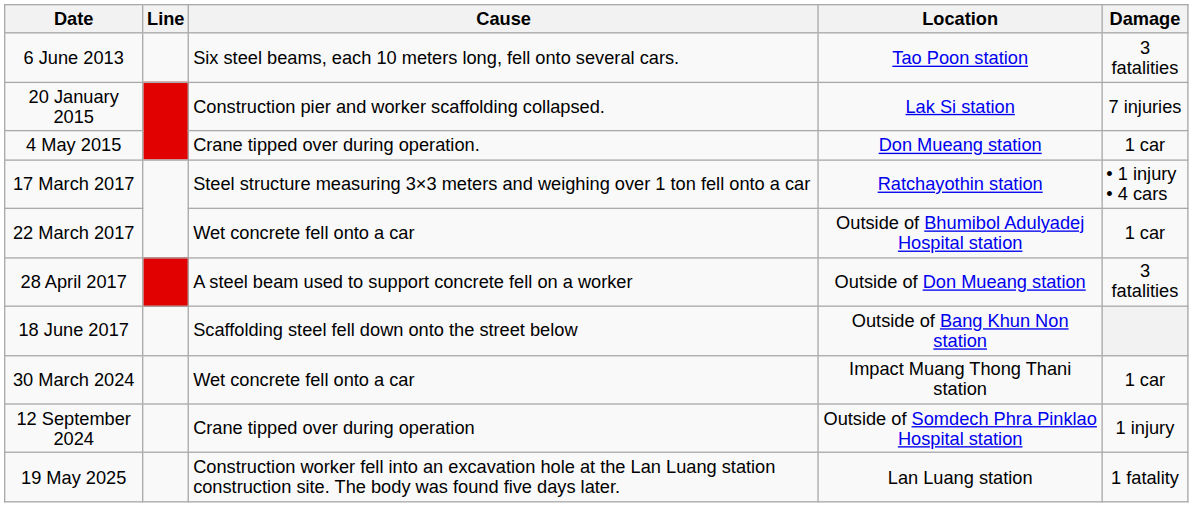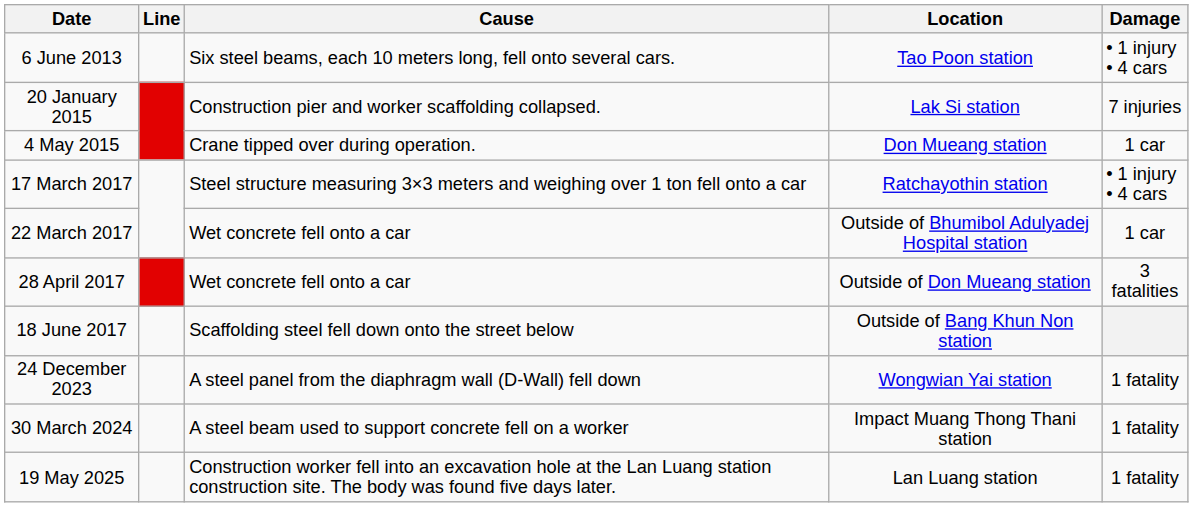6 June 2013 | Damage: 3 fatalities -> • 1 injury • 4 cars
28 April 2017 | Cause: A steel beam used to support concrete fell on a worker -> Wet concrete fell onto a car
+ row: 24 December 2023 | A steel panel from the diaphragm wall (D-Wall) fell down | Wongwian Yai station | 1 fatality
30 March 2024 | Cause: Wet concrete fell onto a car -> A steel beam used to support concrete fell on a worker
30 March 2024 | Damage: 1 car -> 1 fatality
- row: 12 September 2024 | Crane tipped over during operation | Outside of Somdech Phra Pinklao Hospital station | 1 injury
